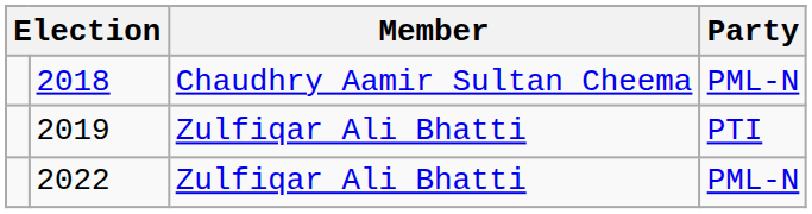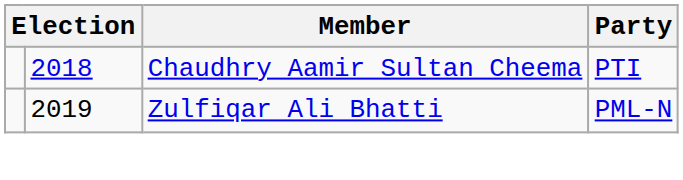2018 | Party: PML-N -> PTI
2019 | Party: PTI -> PML-N
- row: 2022 | Zulfiqar Ali Bhatti | PML-N
